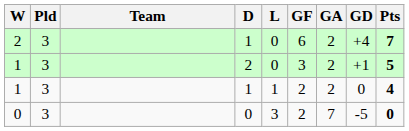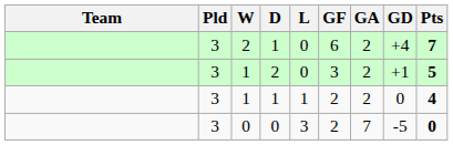columns swapped: Team <-> W
